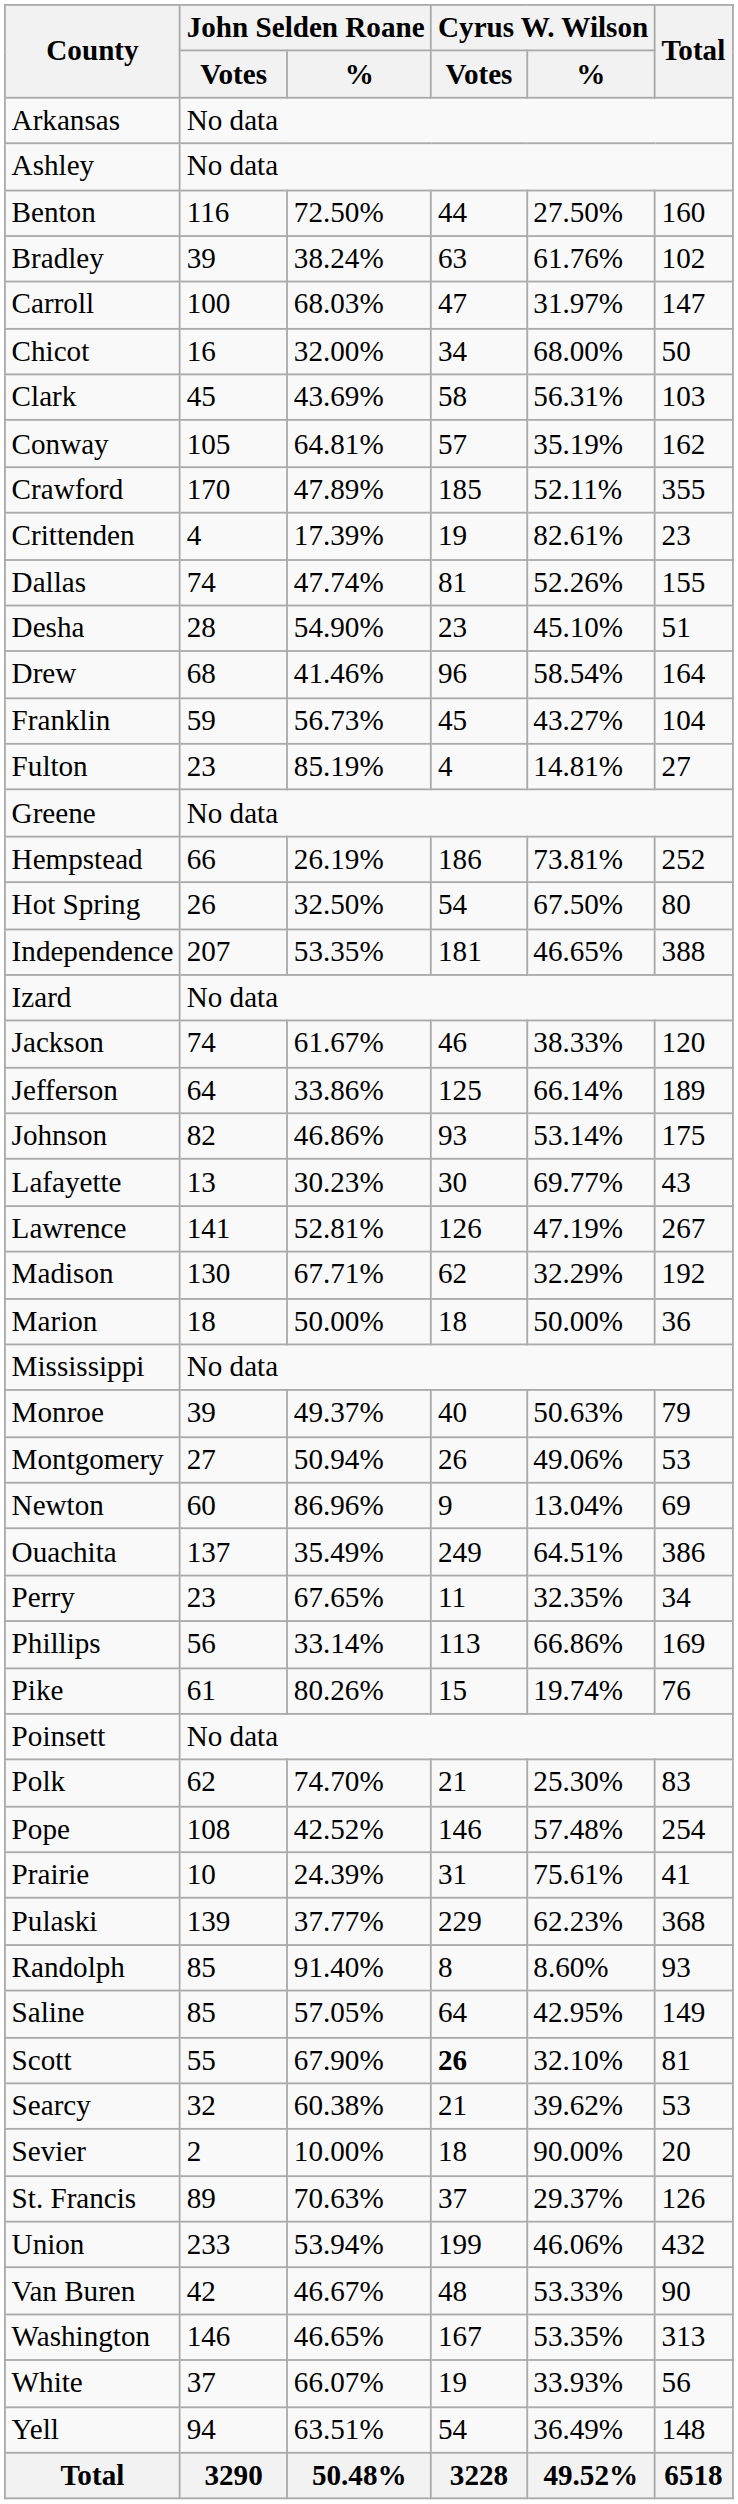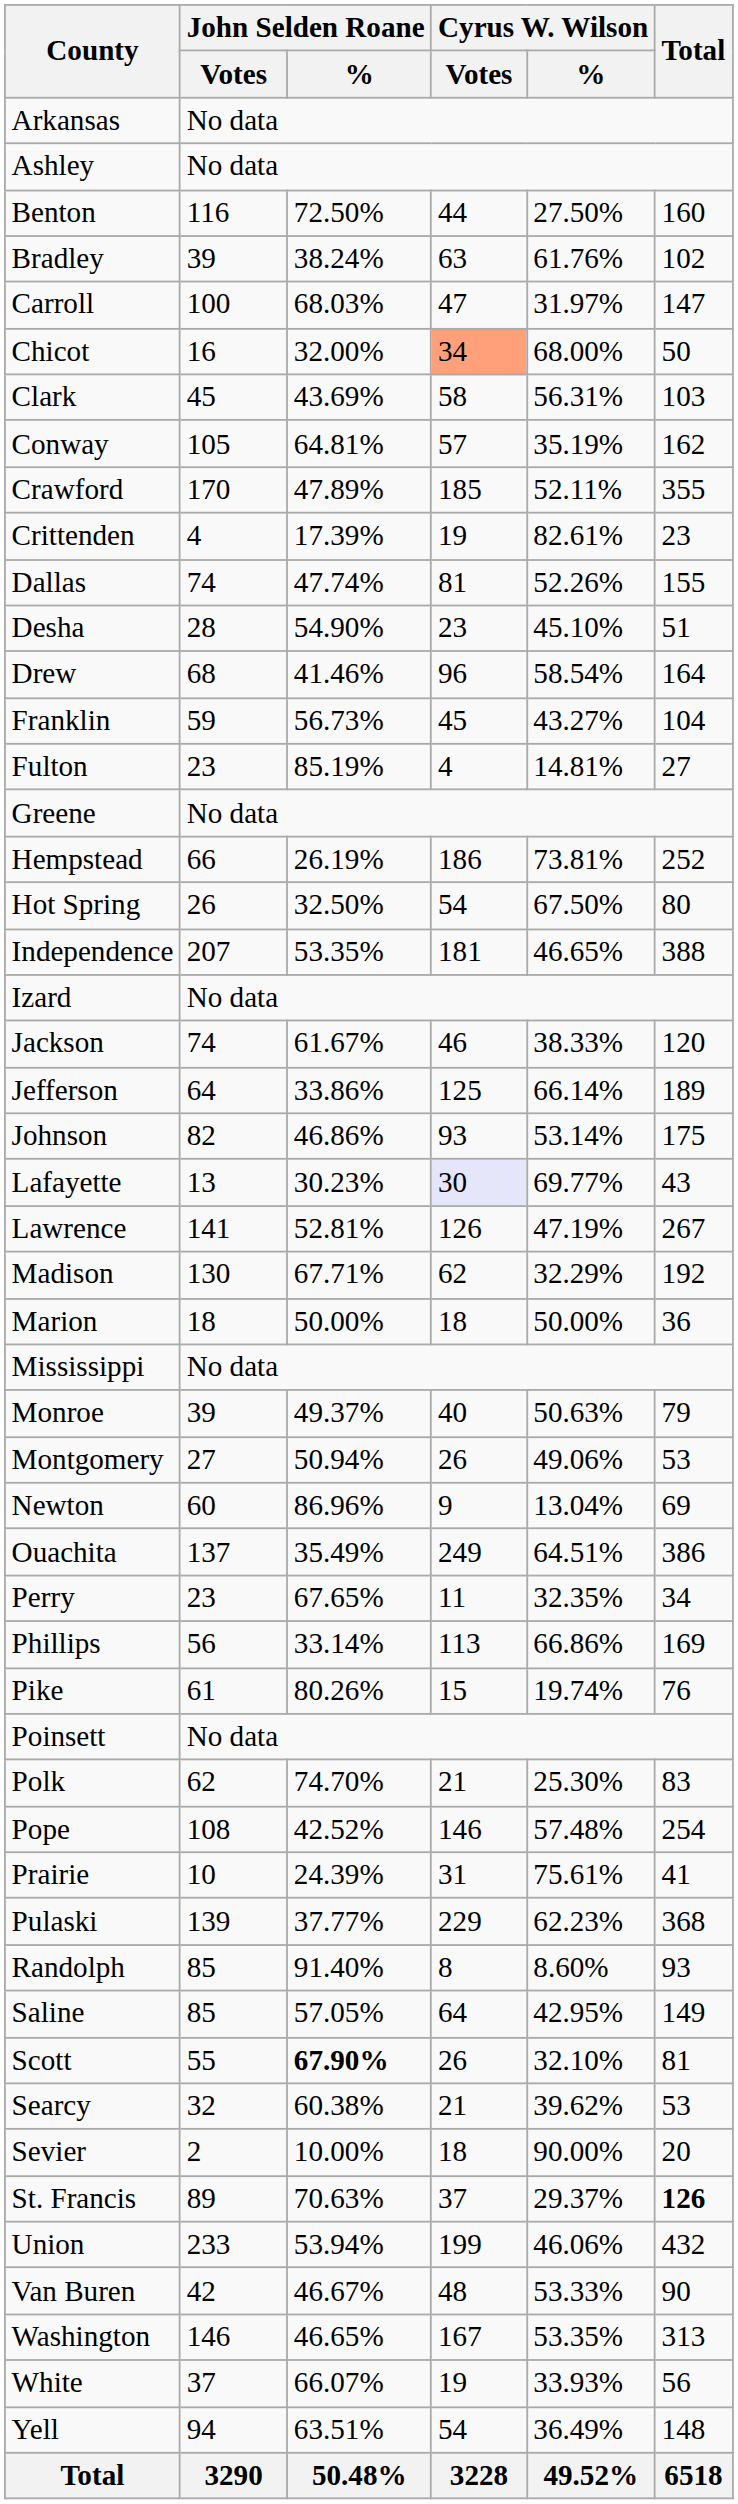Chicot | Cyrus W. Wilson / Votes: no background -> lightsalmon background
Lafayette | Cyrus W. Wilson / Votes: no background -> lavender background
Scott | John Selden Roane / %: normal -> bold
Scott | Cyrus W. Wilson / Votes: bold -> normal
St. Francis | Total: normal -> bold
